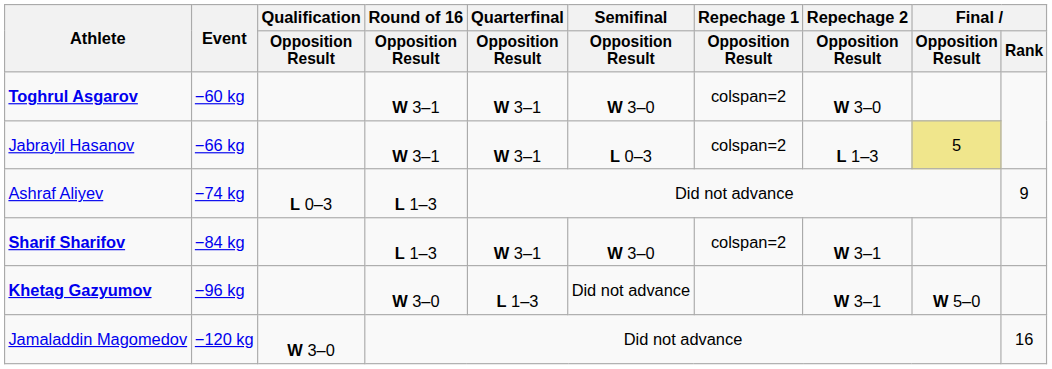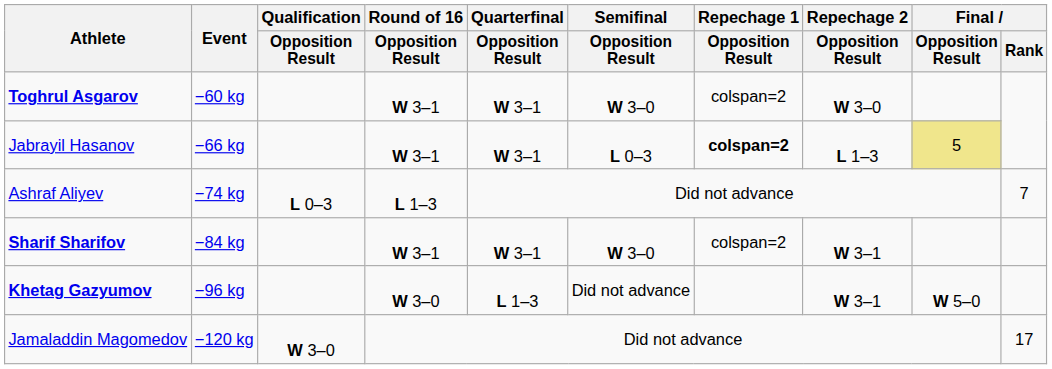Jabrayil Hasanov | Repechage 1 / Opposition Result: normal -> bold
Ashraf Aliyev | Final / Rank: 9 -> 7
Sharif Sharifov | Round of 16 / Opposition Result: L 1–3 -> W 3–1
Jamaladdin Magomedov | Final / Rank: 16 -> 17
